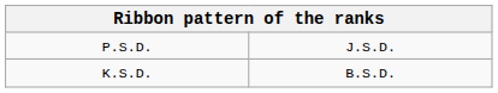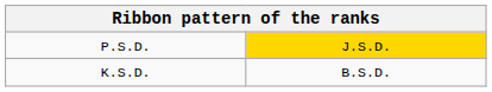P.S.D. | column 2: no background -> gold background
